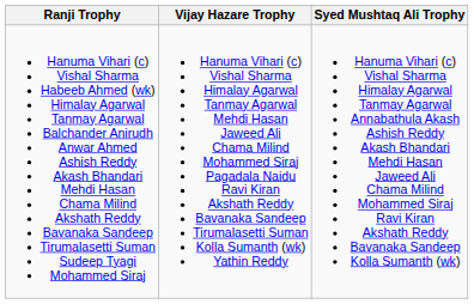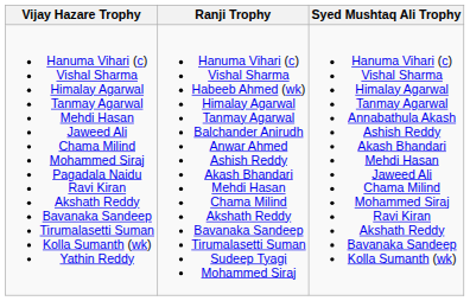columns swapped: Ranji Trophy <-> Vijay Hazare Trophy
